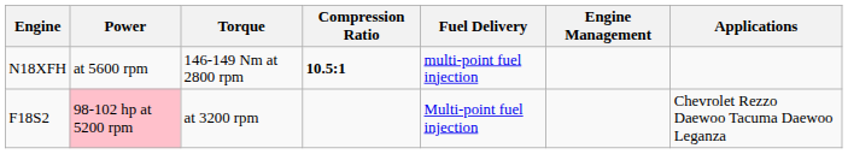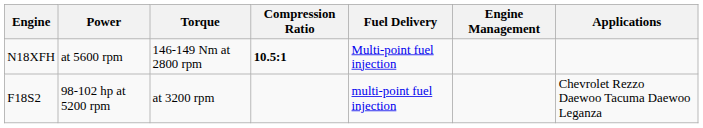N18XFH | Fuel Delivery: multi-point fuel injection -> Multi-point fuel injection
F18S2 | Power: pink background -> no background
F18S2 | Fuel Delivery: Multi-point fuel injection -> multi-point fuel injection
